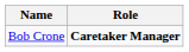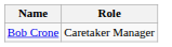Bob Crone | Role: bold -> normal
